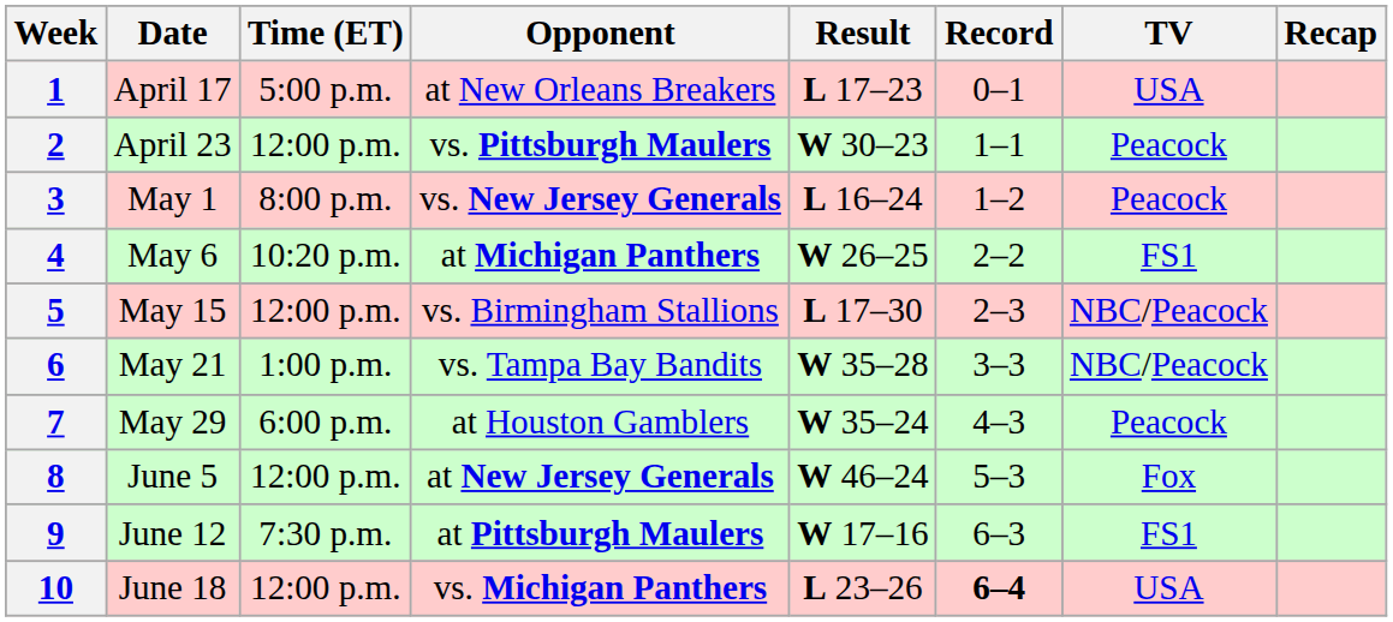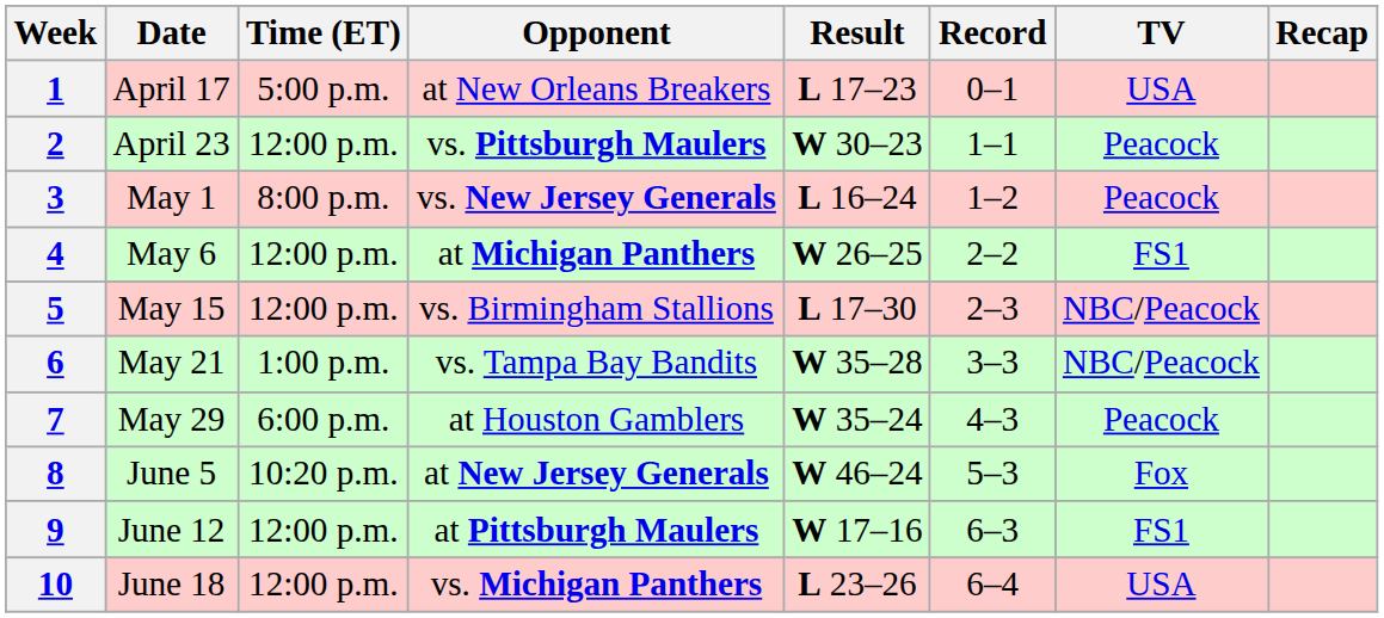4 | Time (ET): 10:20 p.m. -> 12:00 p.m.
8 | Time (ET): 12:00 p.m. -> 10:20 p.m.
9 | Time (ET): 7:30 p.m. -> 12:00 p.m.
10 | Record: bold -> normal
